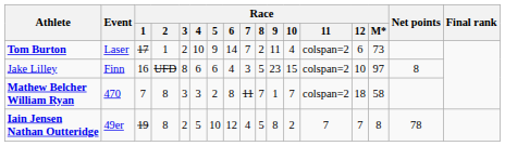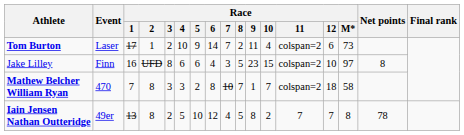Mathew Belcher William Ryan | Race / 7: 11 -> 10
Iain Jensen Nathan Outteridge | Race / 1: 19 -> 13
